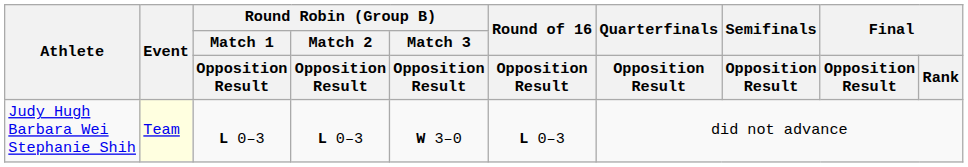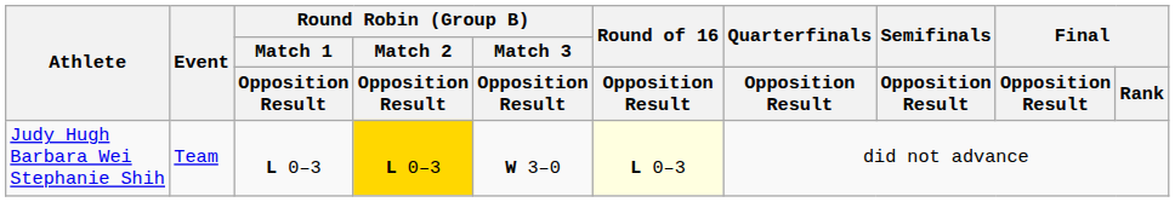Judy Hugh Barbara Wei Stephanie Shih | Event: lightyellow background -> no background
Judy Hugh Barbara Wei Stephanie Shih | Round Robin (Group B) / Match 2 / Opposition Result: no background -> gold background
Judy Hugh Barbara Wei Stephanie Shih | Round of 16 / Opposition Result: no background -> lightyellow background
